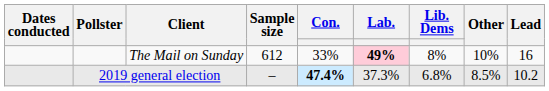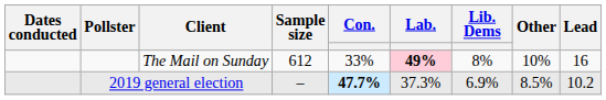2019 general election | Con.: 47.4% -> 47.7%
2019 general election | Lib. Dems: 6.8% -> 6.9%
